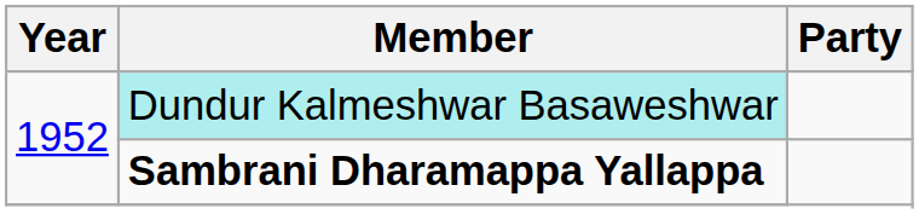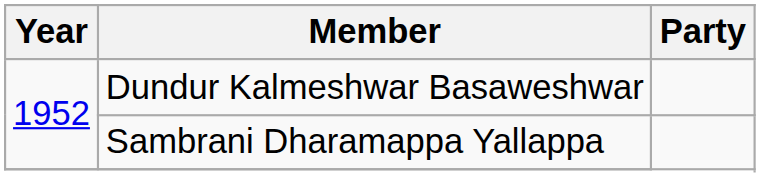Dundur Kalmeshwar Basaweshwar | Member: paleturquoise background -> no background
Sambrani Dharamappa Yallappa | Member: bold -> normal
